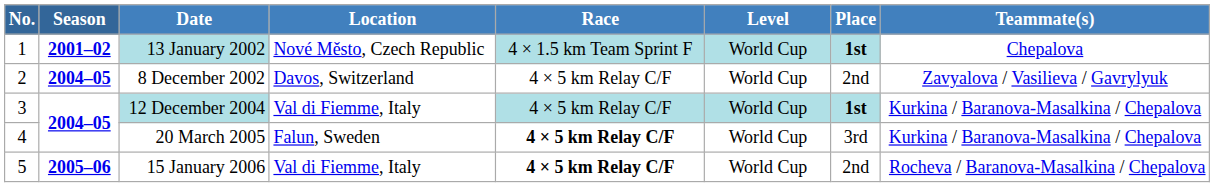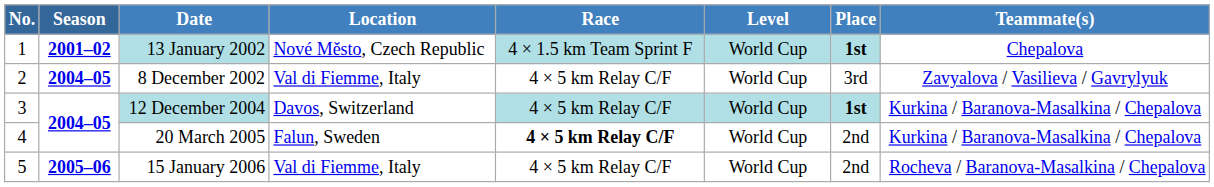8 December 2002 | Location: Davos, Switzerland -> Val di Fiemme, Italy
8 December 2002 | Place: 2nd -> 3rd
12 December 2004 | Location: Val di Fiemme, Italy -> Davos, Switzerland
20 March 2005 | Place: 3rd -> 2nd
15 January 2006 | Race: bold -> normal
